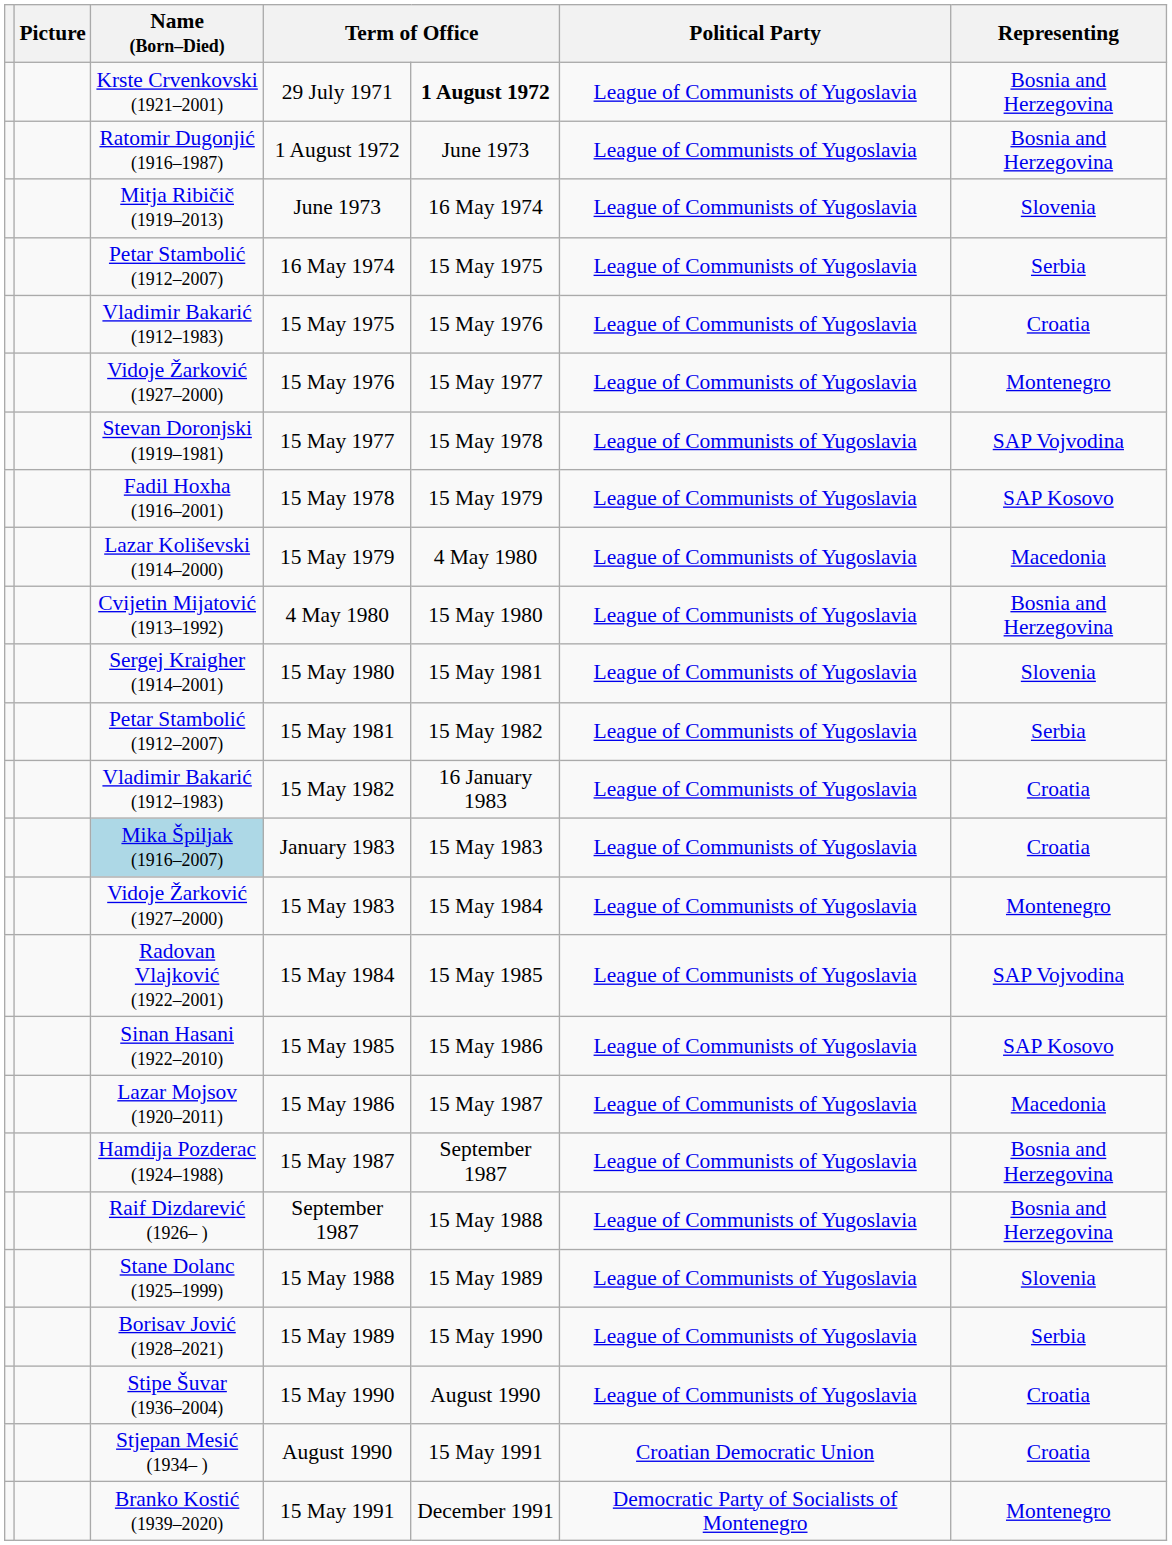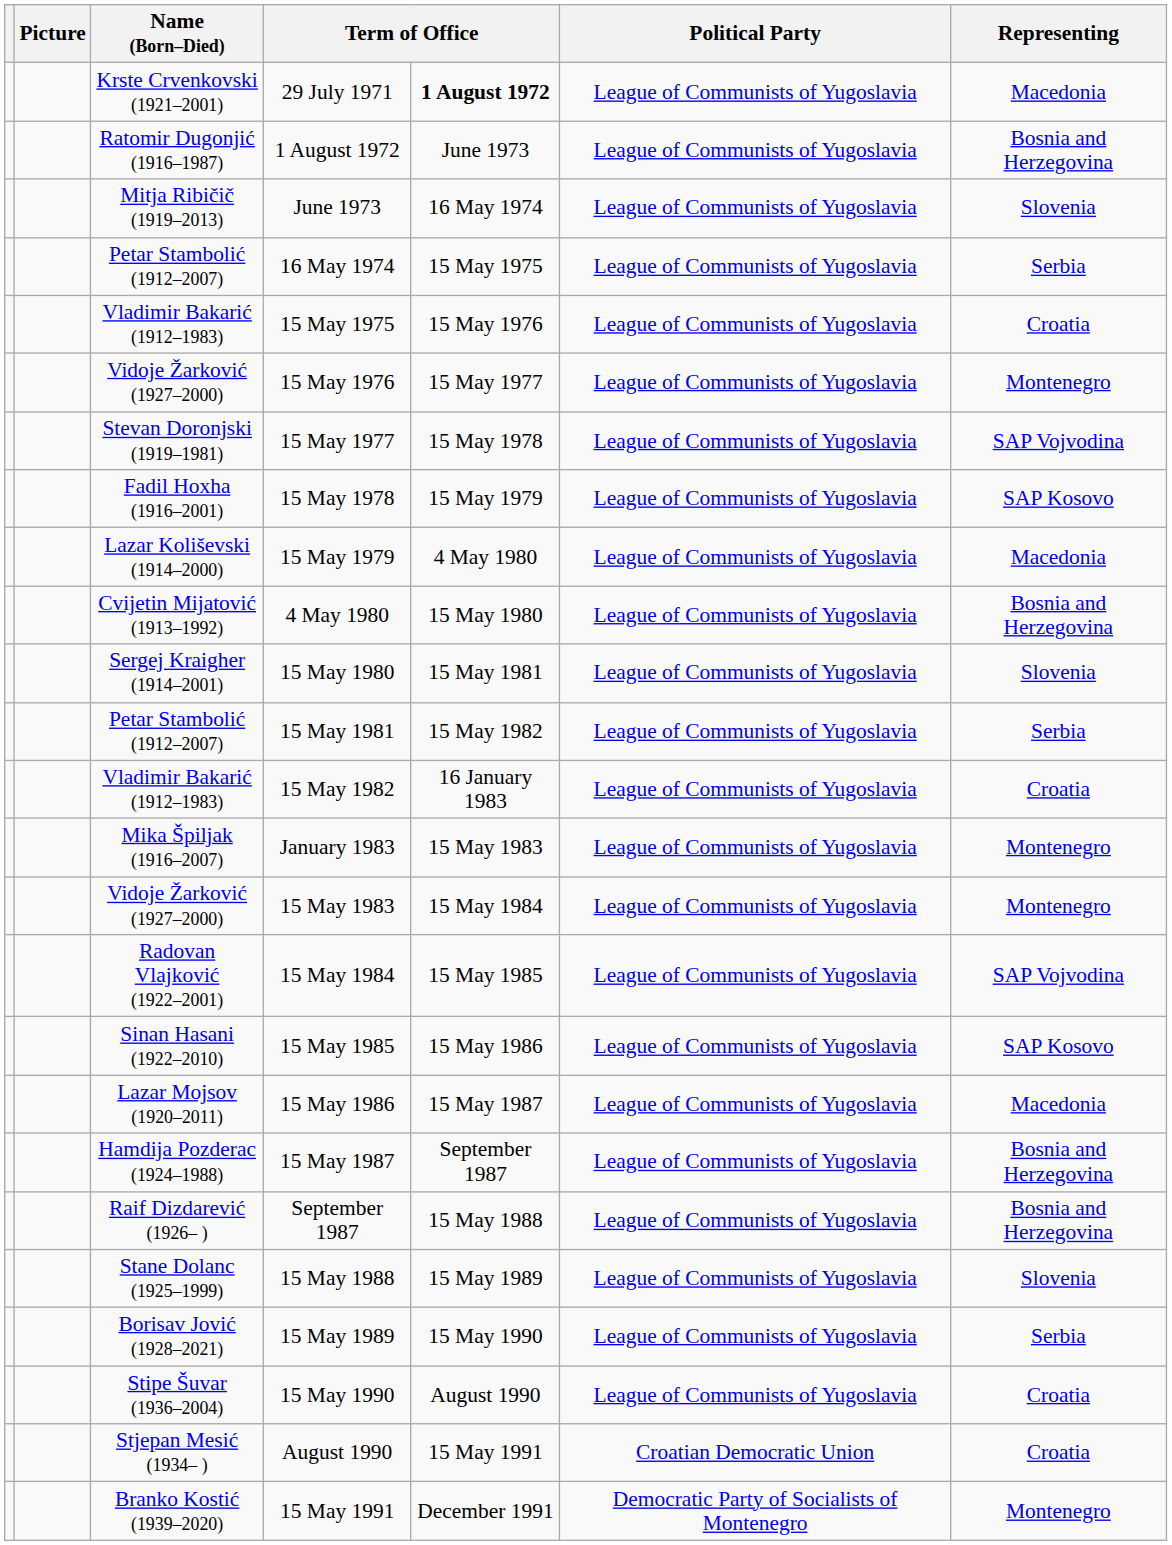29 July 1971 | Representing: Bosnia and Herzegovina -> Macedonia
January 1983 | Name (Born–Died): lightblue background -> no background
January 1983 | Representing: Croatia -> Montenegro
